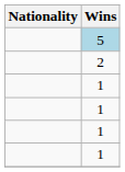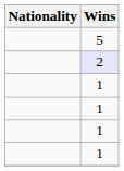row 2 | Wins: lightblue background -> no background
row 3 | Wins: no background -> lavender background
